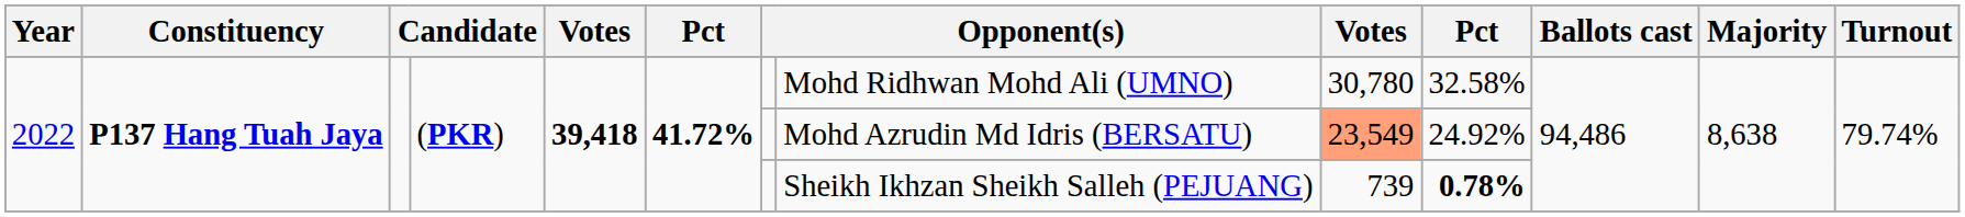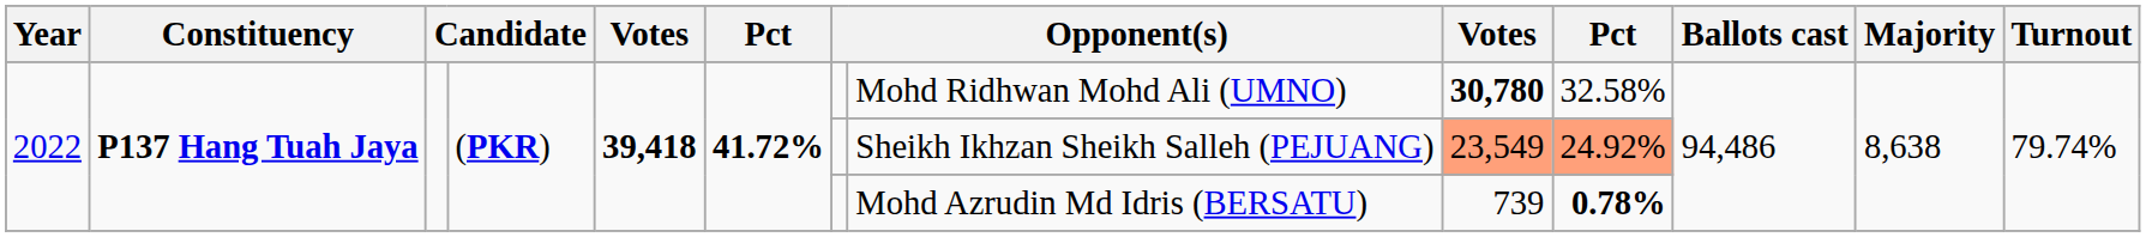row 2 | column 9: normal -> bold
row 3 | column 8: Mohd Azrudin Md Idris (BERSATU) -> Sheikh Ikhzan Sheikh Salleh (PEJUANG)
row 3 | column 10: no background -> lightsalmon background
row 4 | column 8: Sheikh Ikhzan Sheikh Salleh (PEJUANG) -> Mohd Azrudin Md Idris (BERSATU)
